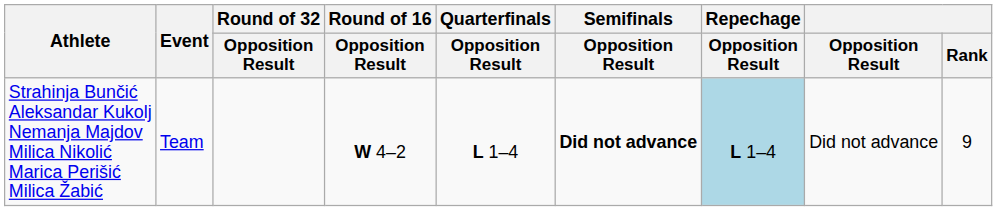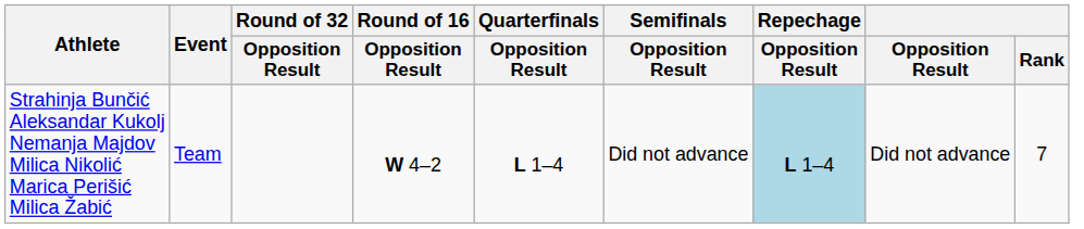row 3 | Semifinals / Opposition Result: bold -> normal
row 3 | Rank: 9 -> 7
